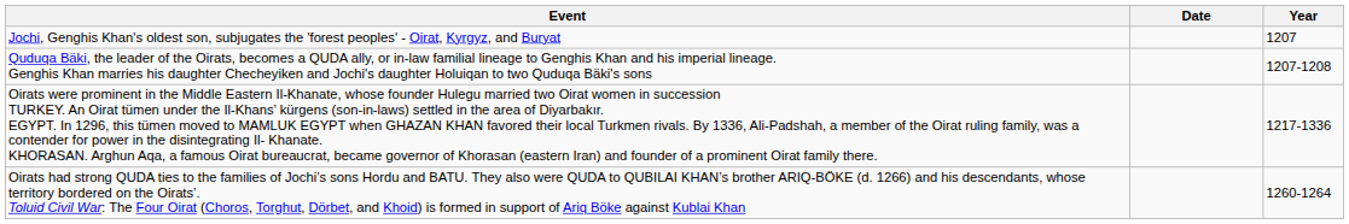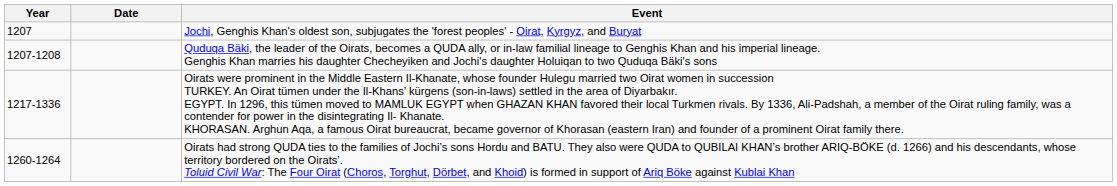columns swapped: Year <-> Event
